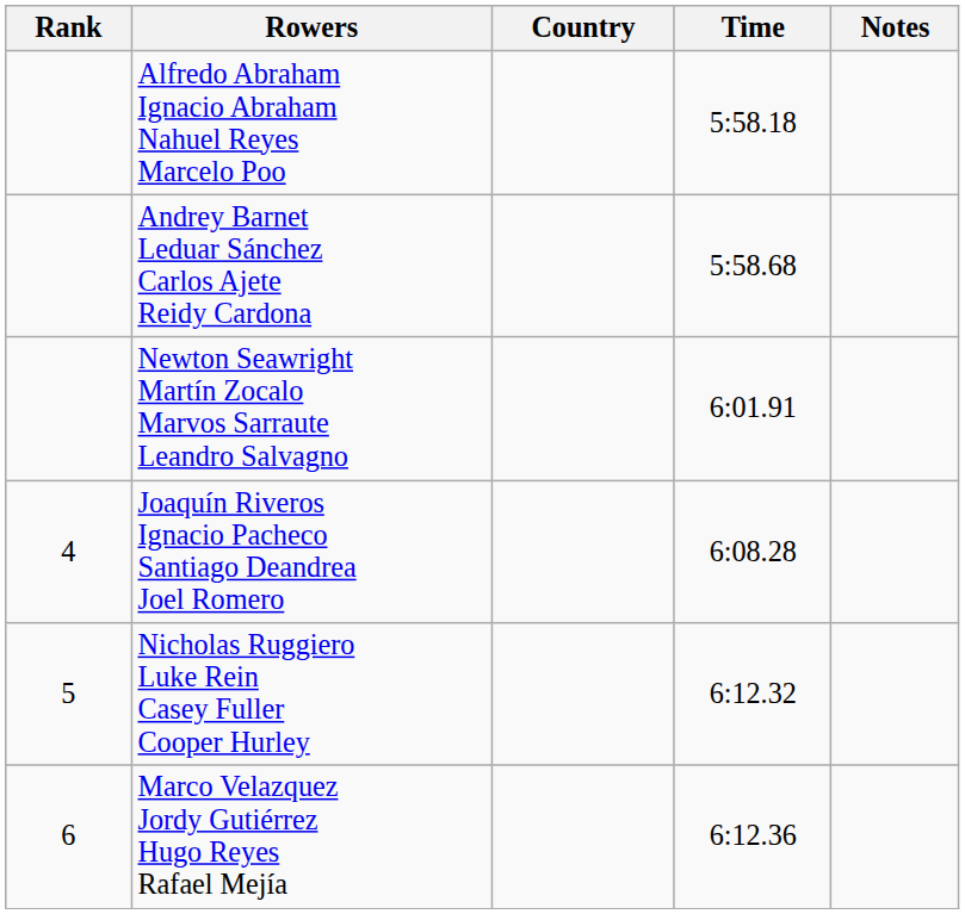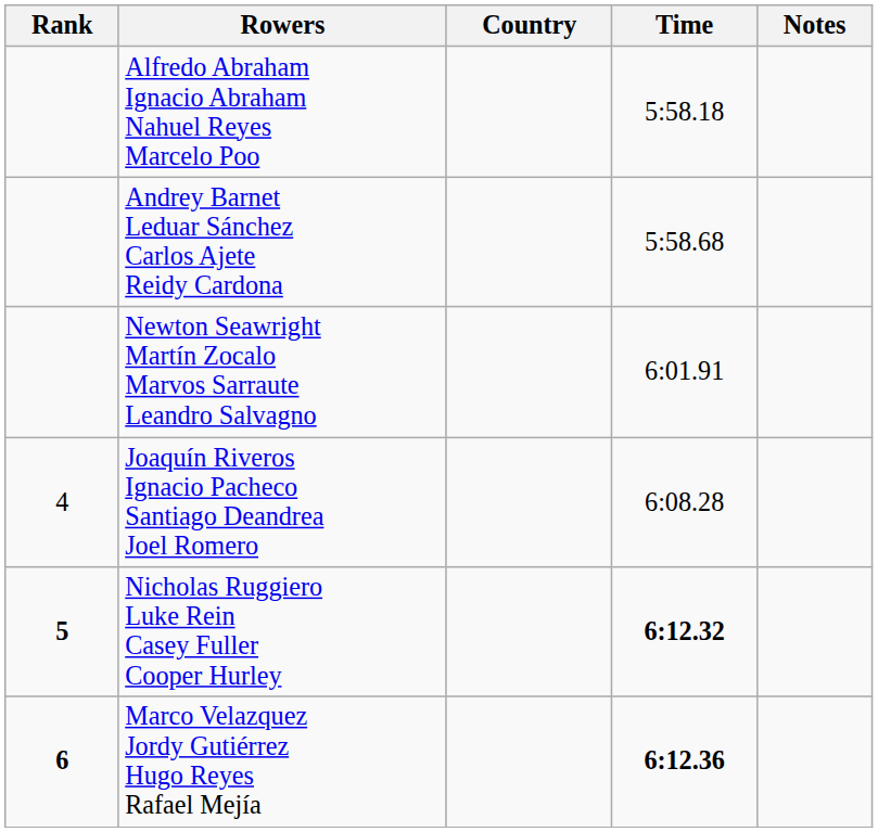Nicholas Ruggiero Luke Rein Casey Fuller Cooper Hurley | Rank: normal -> bold
Nicholas Ruggiero Luke Rein Casey Fuller Cooper Hurley | Time: normal -> bold
Marco Velazquez Jordy Gutiérrez Hugo Reyes Rafael Mejía | Rank: normal -> bold
Marco Velazquez Jordy Gutiérrez Hugo Reyes Rafael Mejía | Time: normal -> bold
